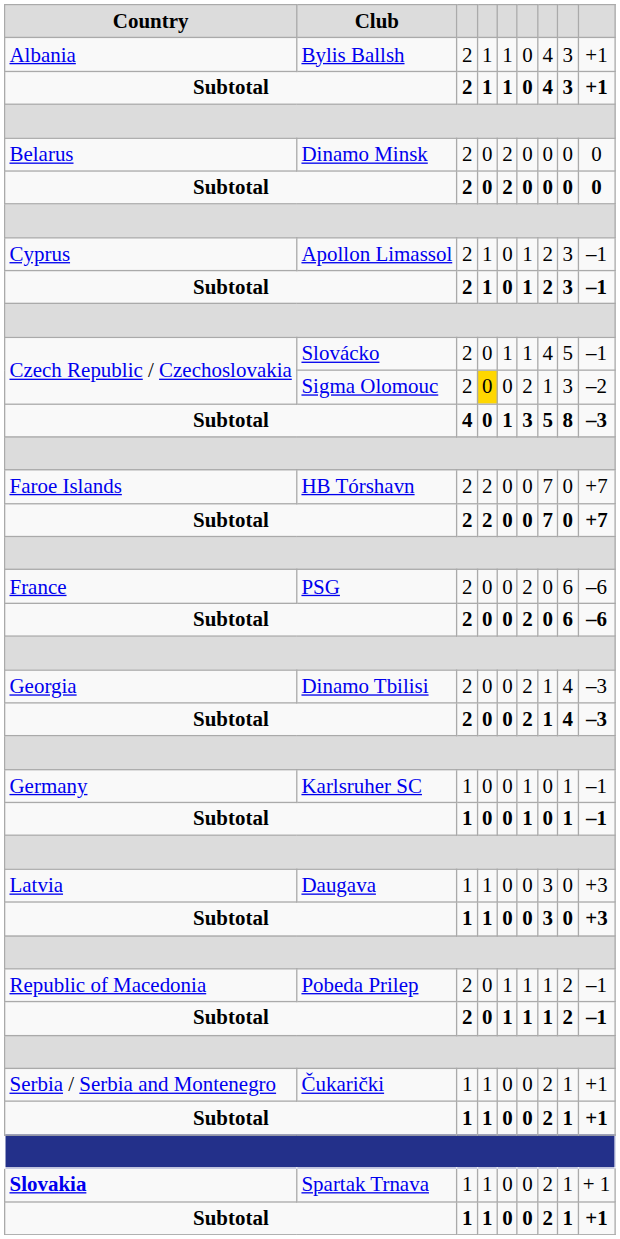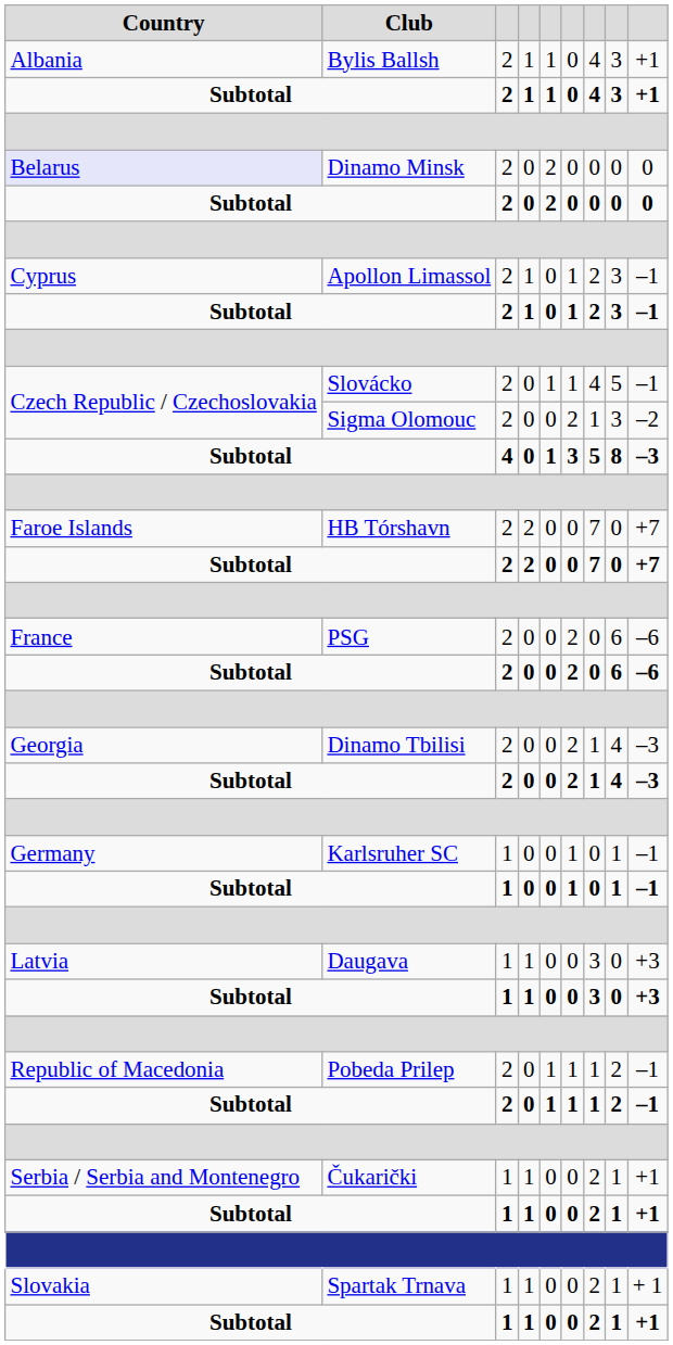Dinamo Minsk | Country: no background -> lavender background
Sigma Olomouc | column 4: gold background -> no background
Spartak Trnava | Country: bold -> normal
